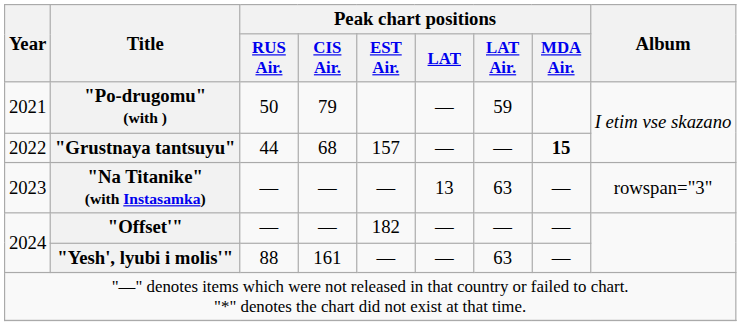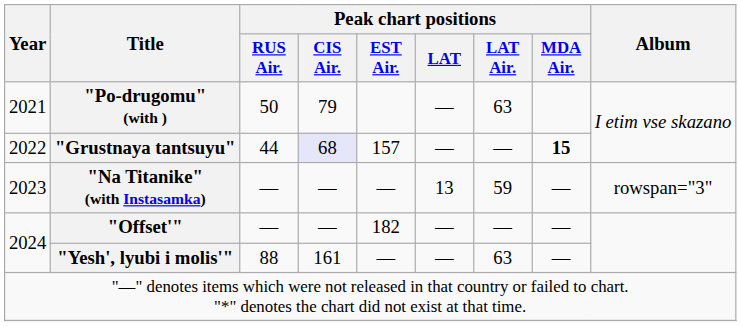"Po-drugomu" (with ) | Peak chart positions / LAT Air.: 59 -> 63
"Grustnaya tantsuyu" | Peak chart positions / CIS Air.: no background -> lavender background
"Na Titanike" (with Instasamka) | Peak chart positions / LAT Air.: 63 -> 59
